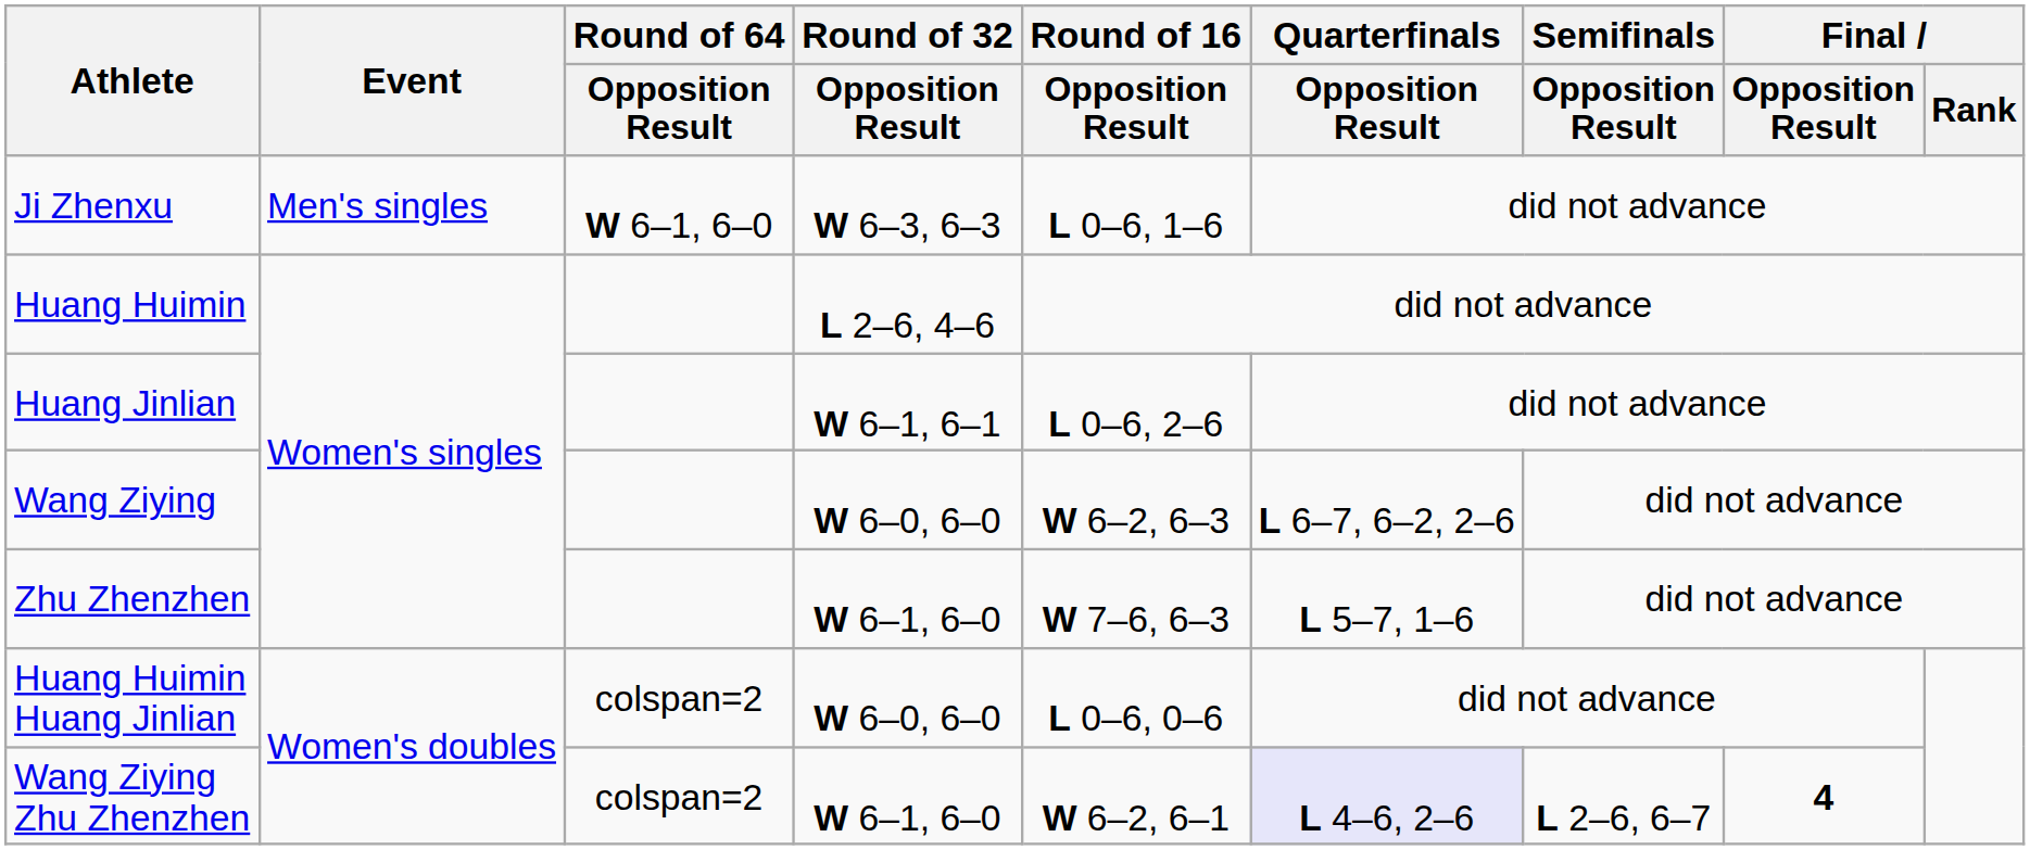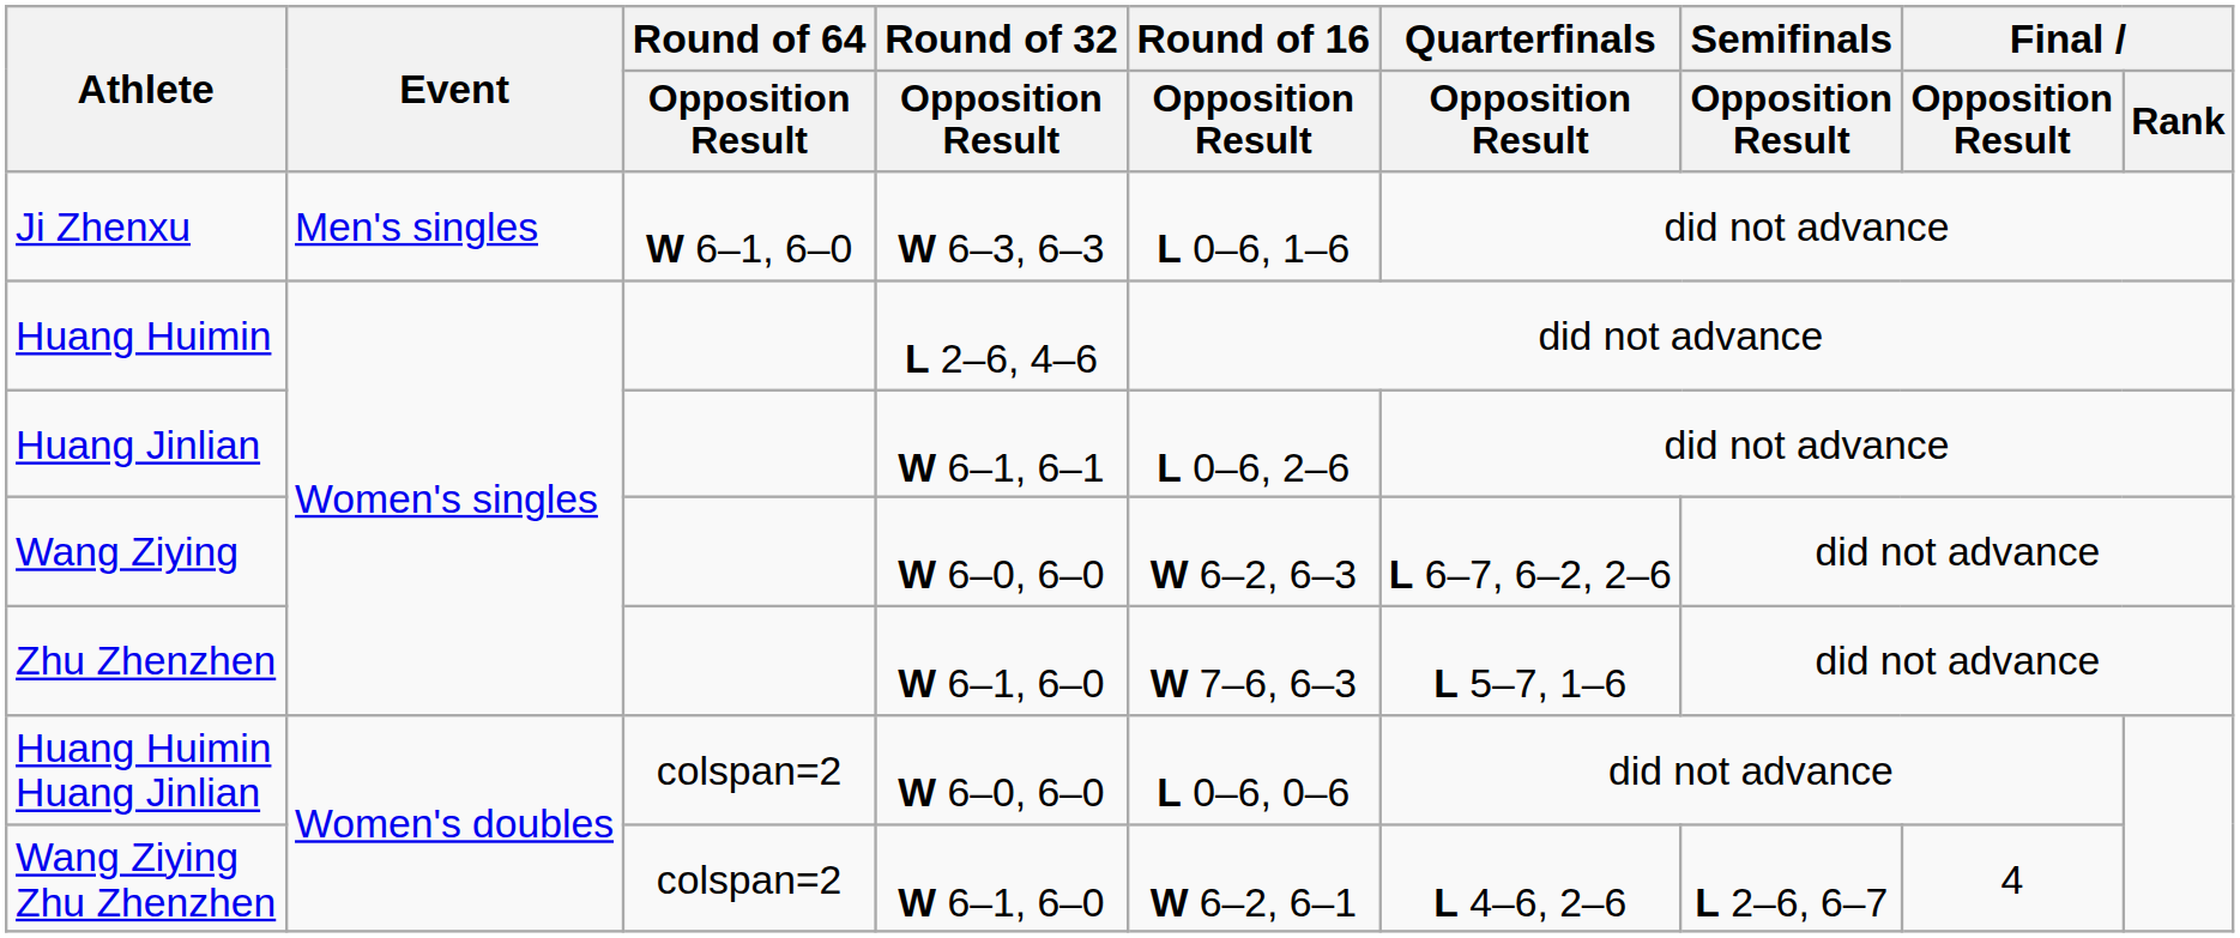Wang Ziying Zhu Zhenzhen | Quarterfinals / Opposition Result: lavender background -> no background
Wang Ziying Zhu Zhenzhen | Final / Opposition Result: bold -> normal
